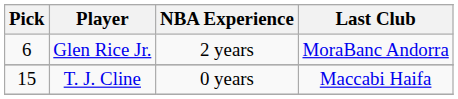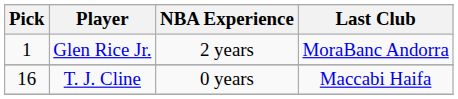Glen Rice Jr. | Pick: 6 -> 1
T. J. Cline | Pick: 15 -> 16
